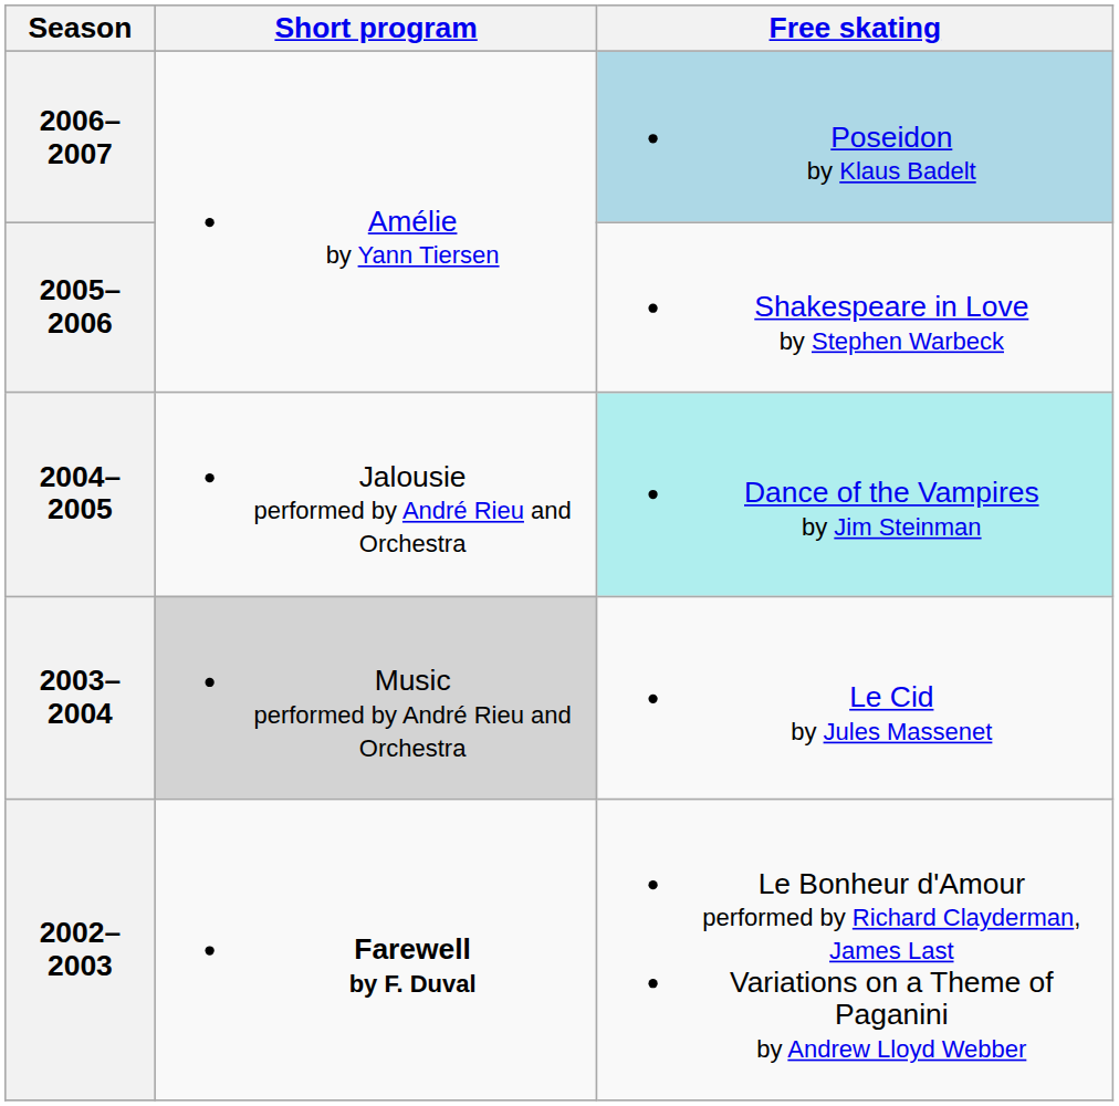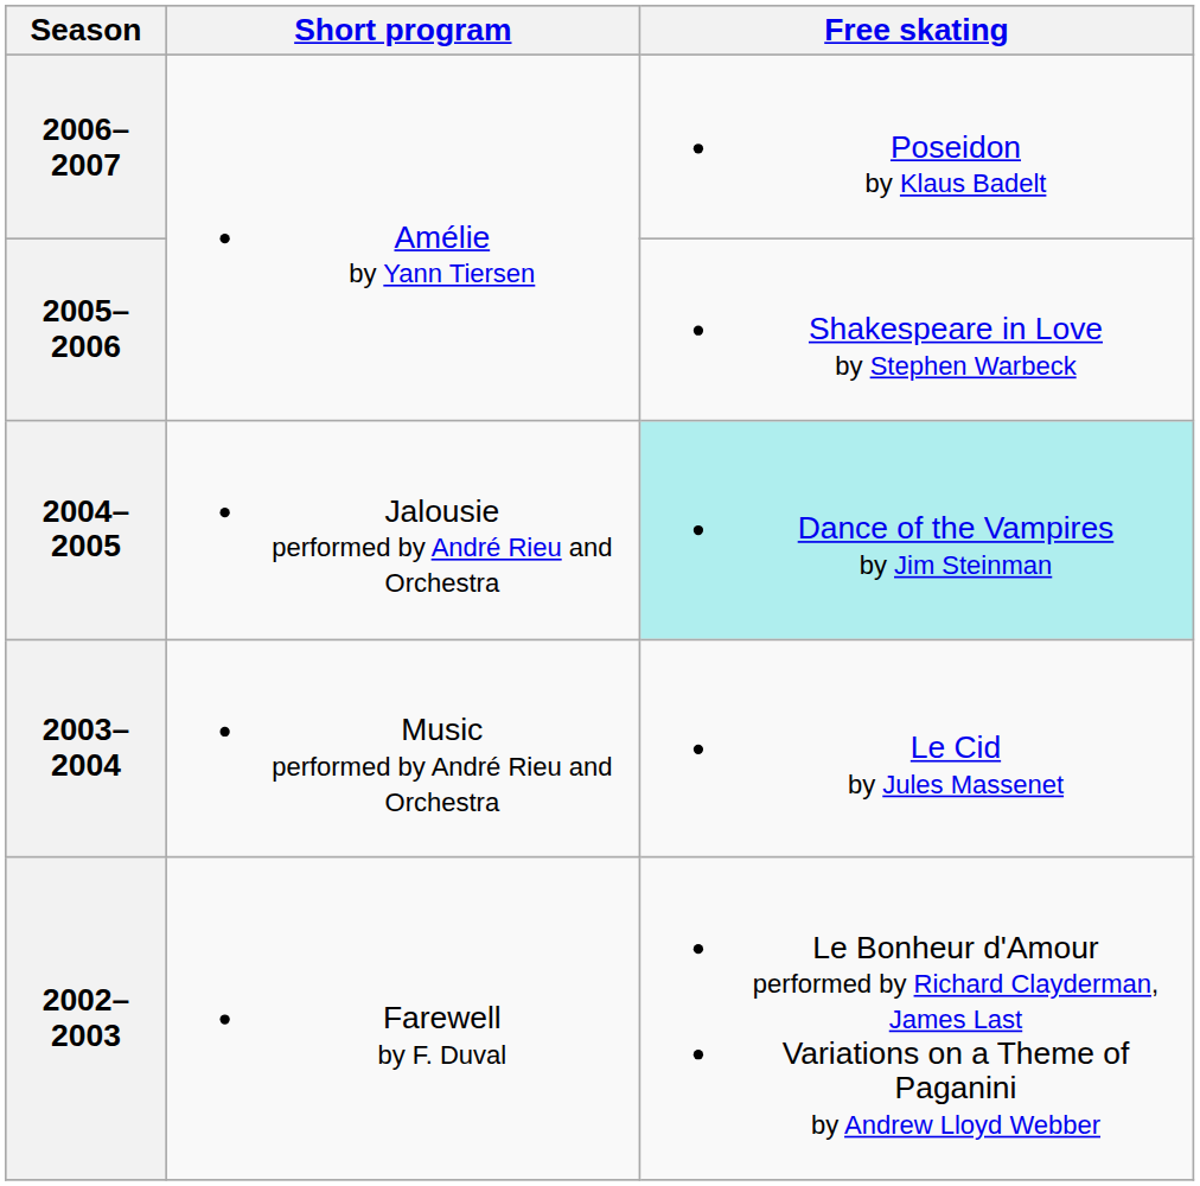2006–2007 | Free skating: lightblue background -> no background
2003–2004 | Short program: lightgrey background -> no background
2002–2003 | Short program: bold -> normal
